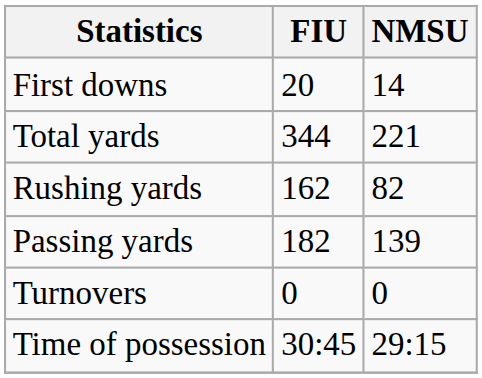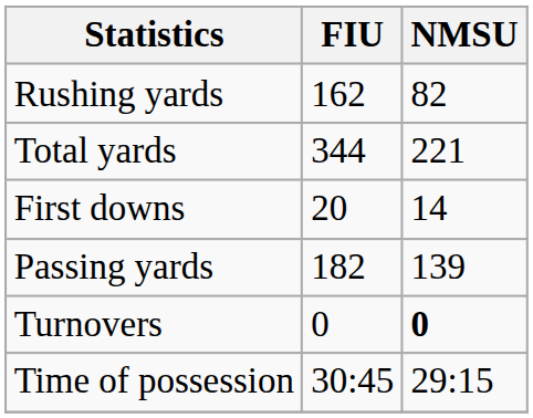rows swapped: First downs <-> Rushing yards
Turnovers | NMSU: normal -> bold
